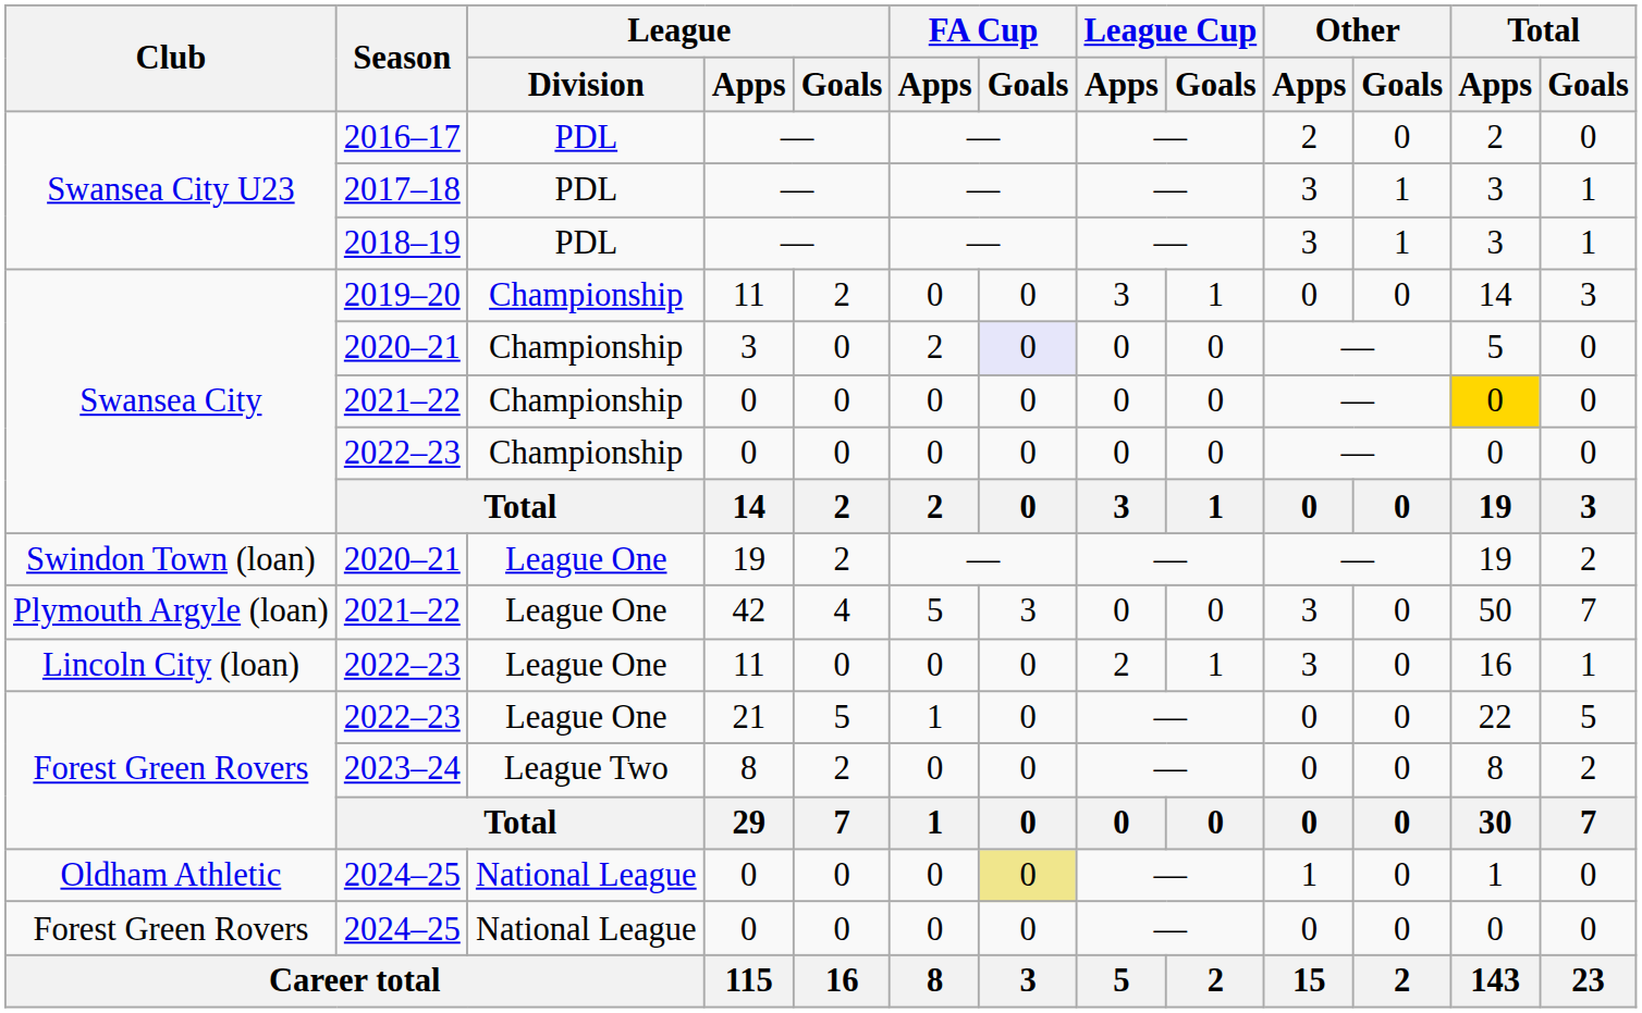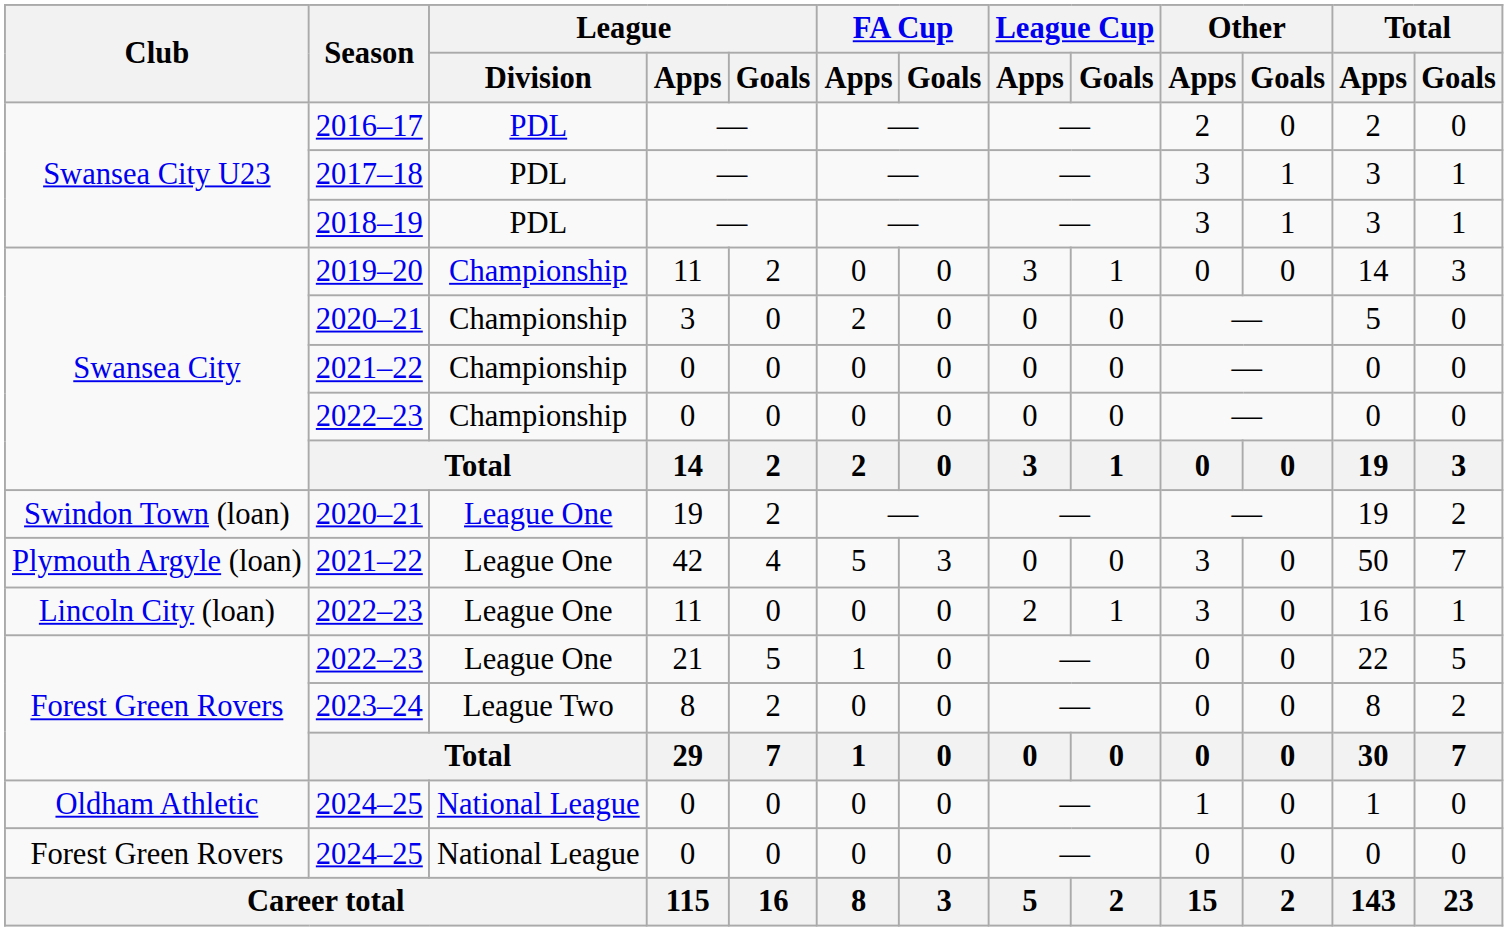Swansea City / 2020–21 | FA Cup / Goals: lavender background -> no background
Swansea City / 2021–22 | Total / Apps: gold background -> no background
Oldham Athletic / 2024–25 | FA Cup / Goals: khaki background -> no background
